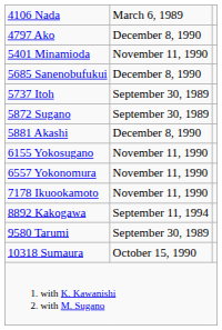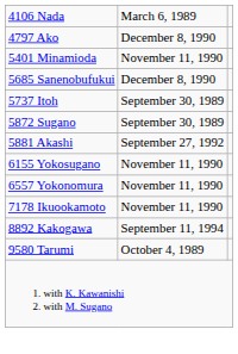5881 Akashi | column 2: December 8, 1990 -> September 27, 1992
9580 Tarumi | column 2: September 30, 1989 -> October 4, 1989
- row: 10318 Sumaura | October 15, 1990
